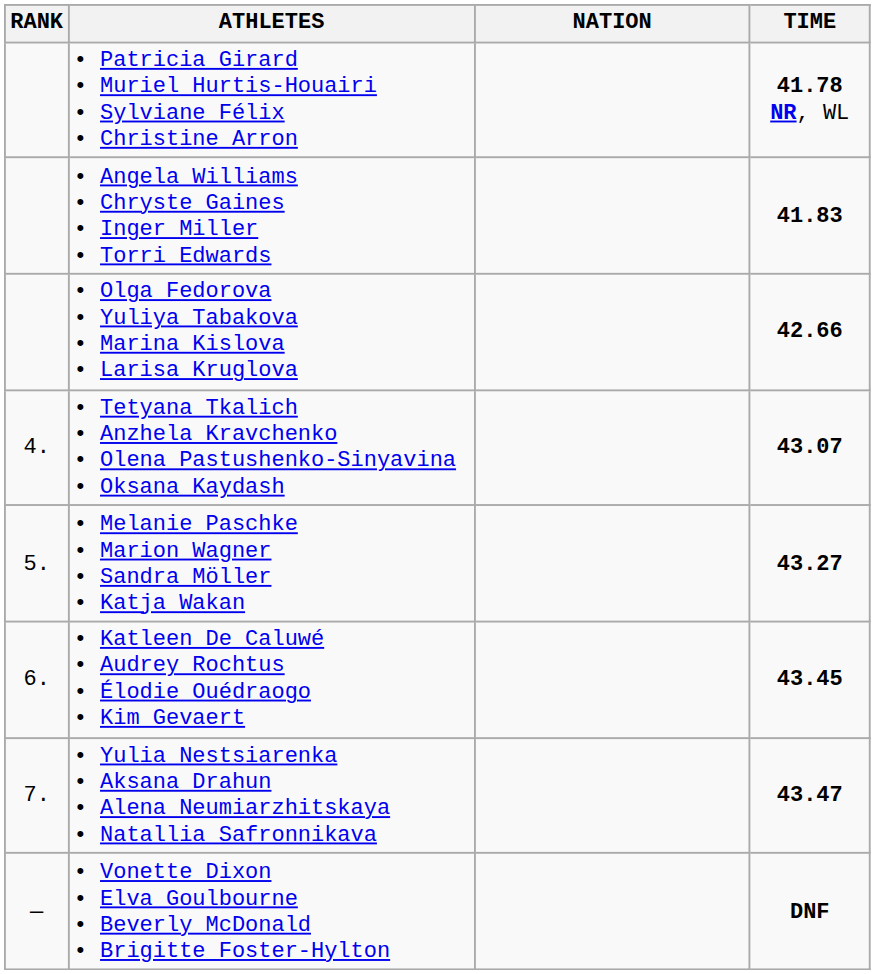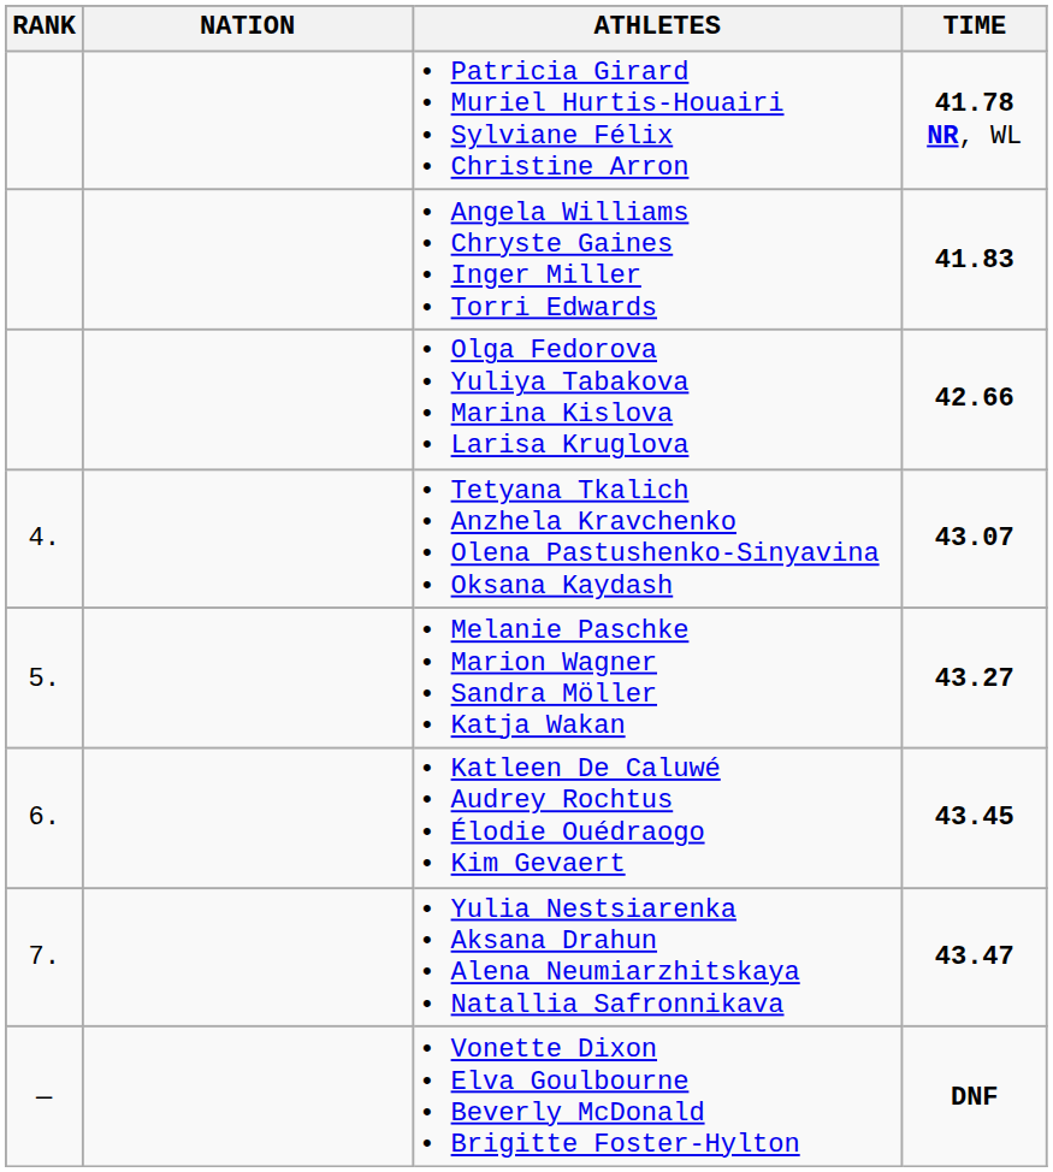columns swapped: NATION <-> ATHLETES
